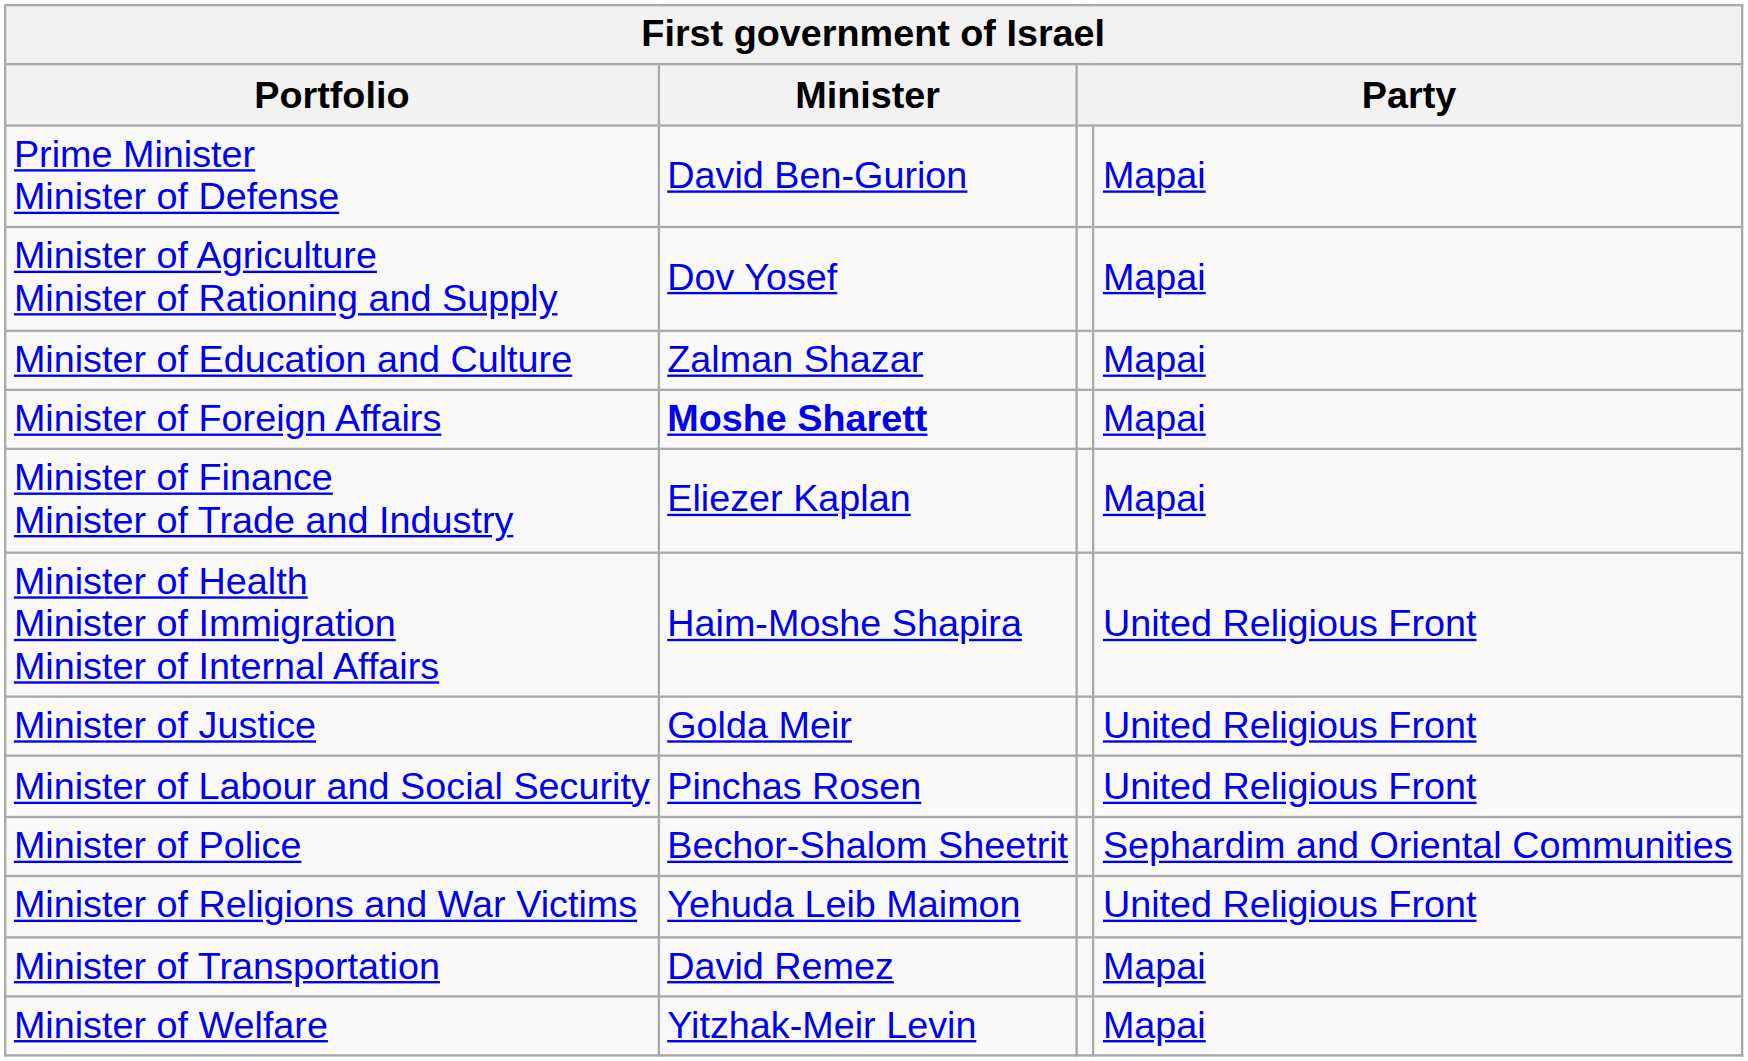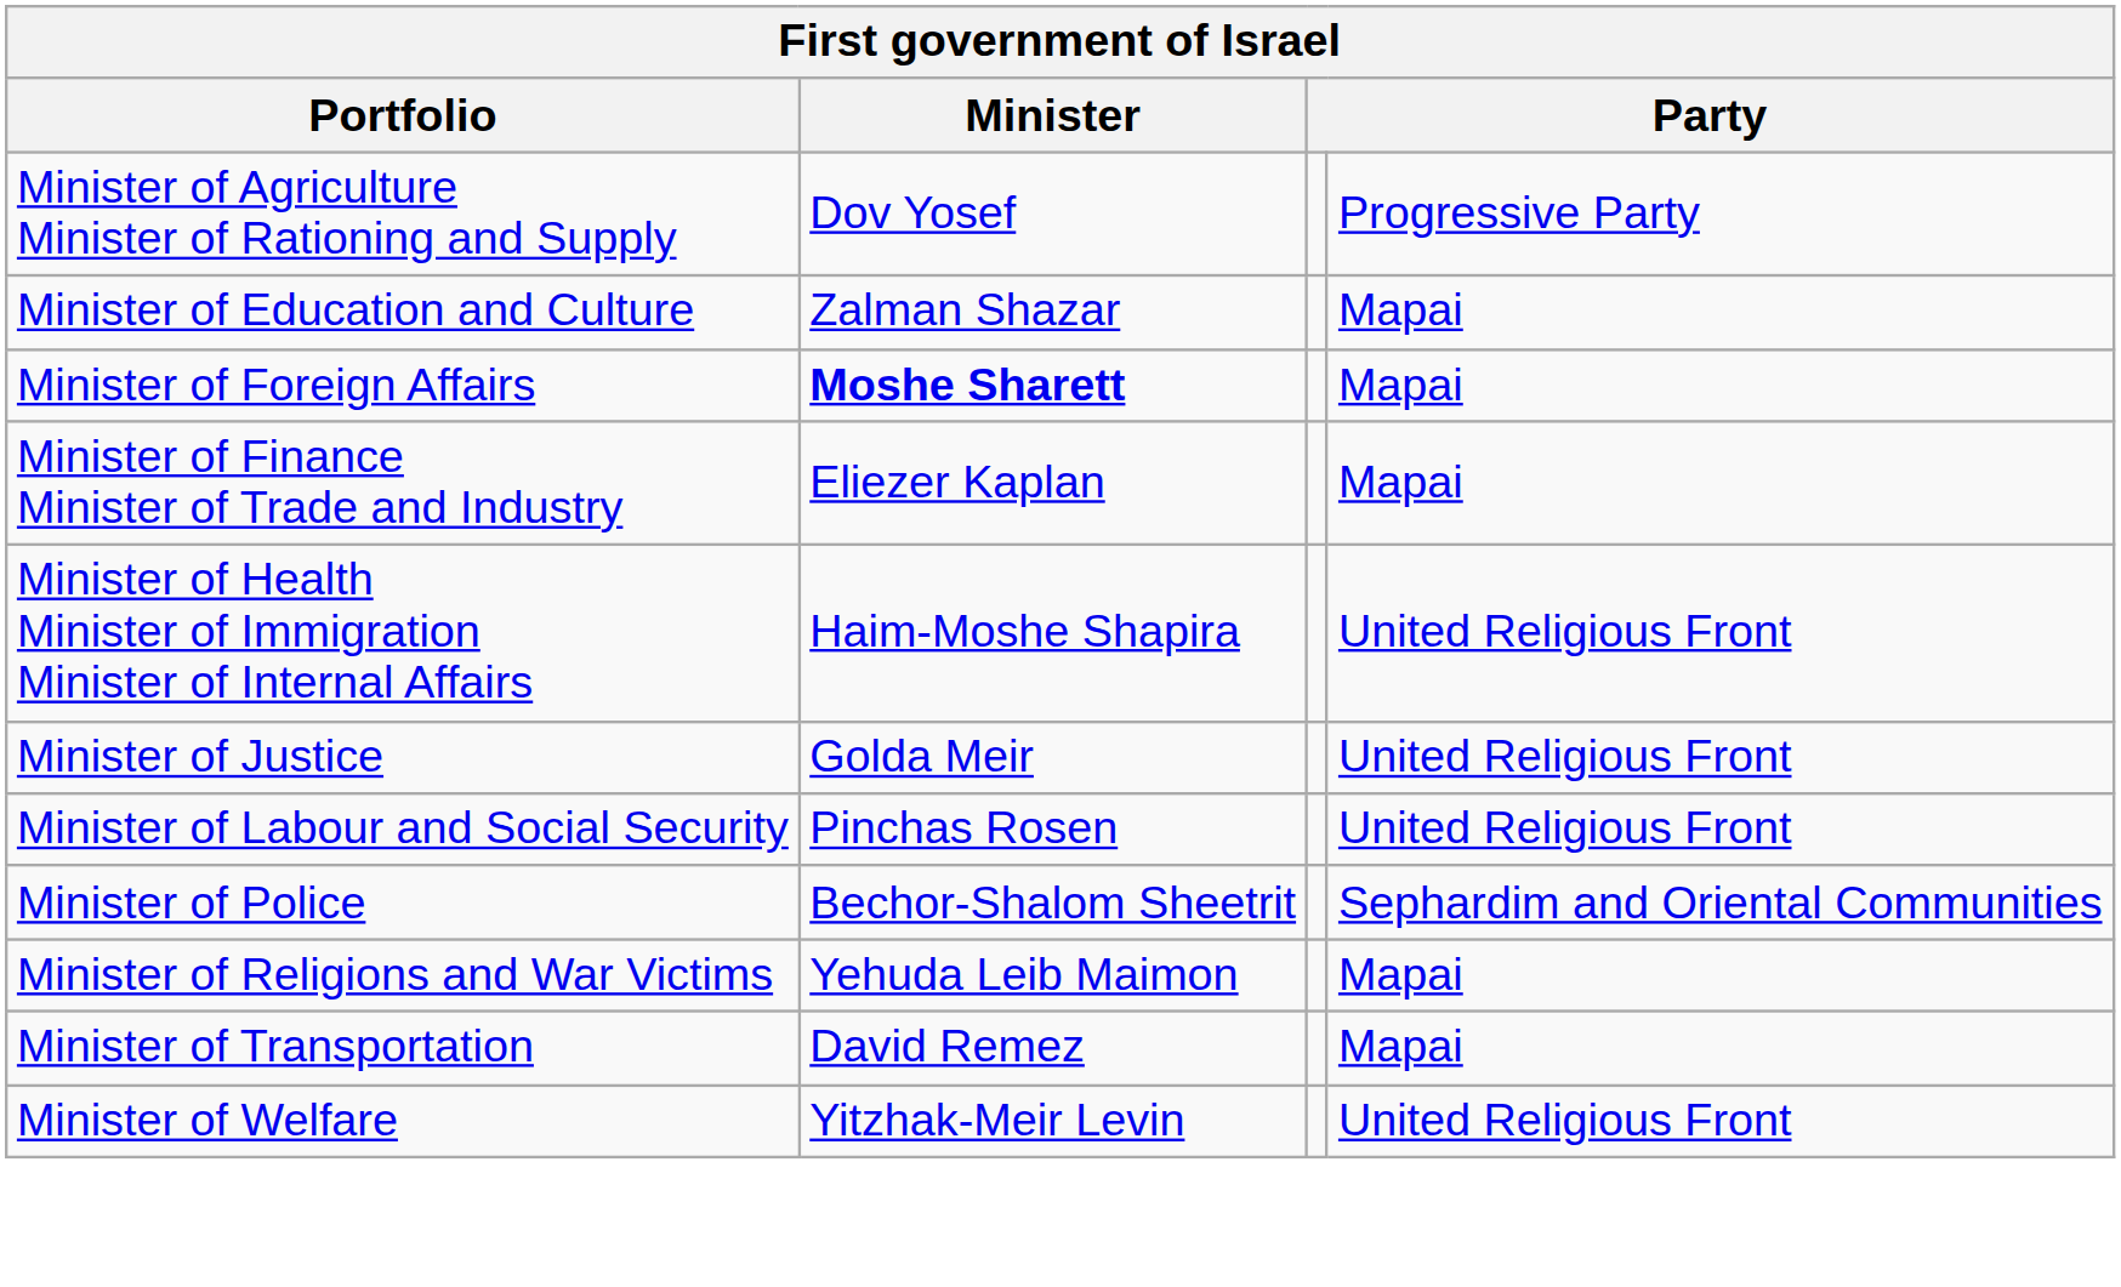- row: Prime Minister Minister of Defense | David Ben-Gurion | Mapai
Minister of Agriculture Minister of Rationing and Supply | column 4: Mapai -> Progressive Party
Minister of Religions and War Victims | column 4: United Religious Front -> Mapai
Minister of Welfare | column 4: Mapai -> United Religious Front
